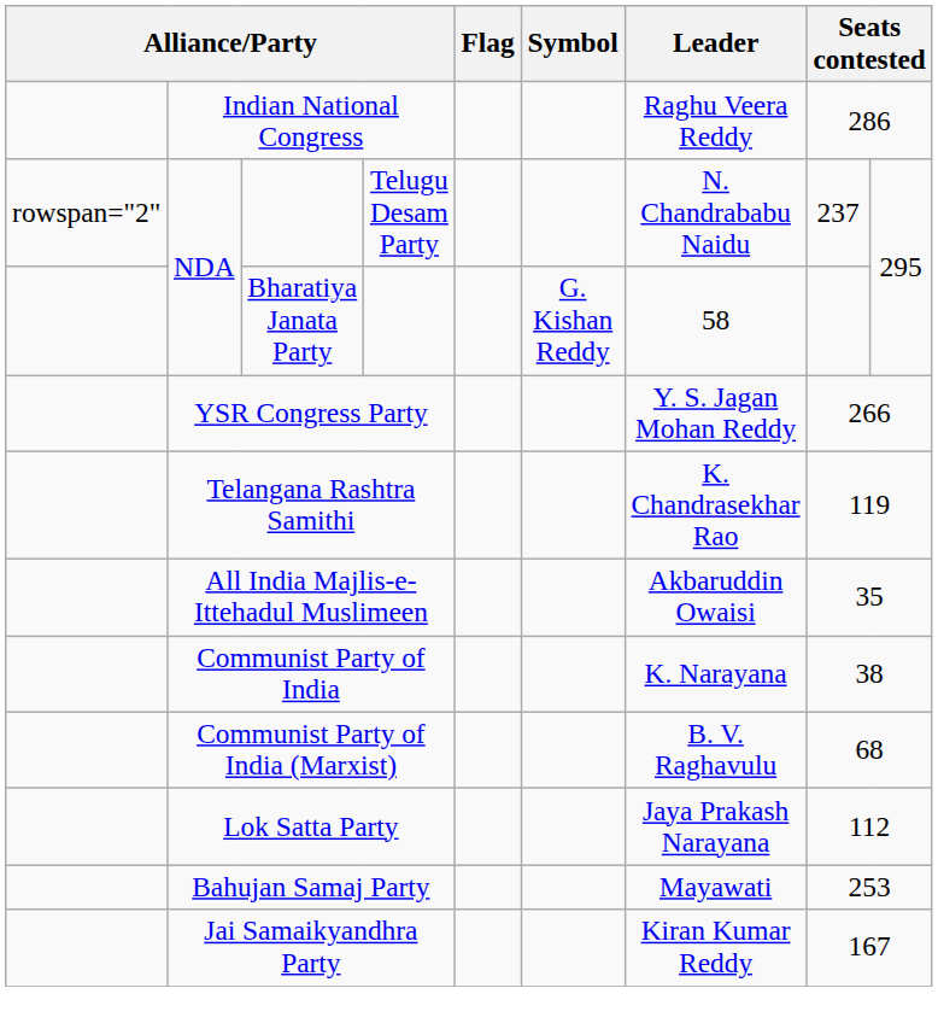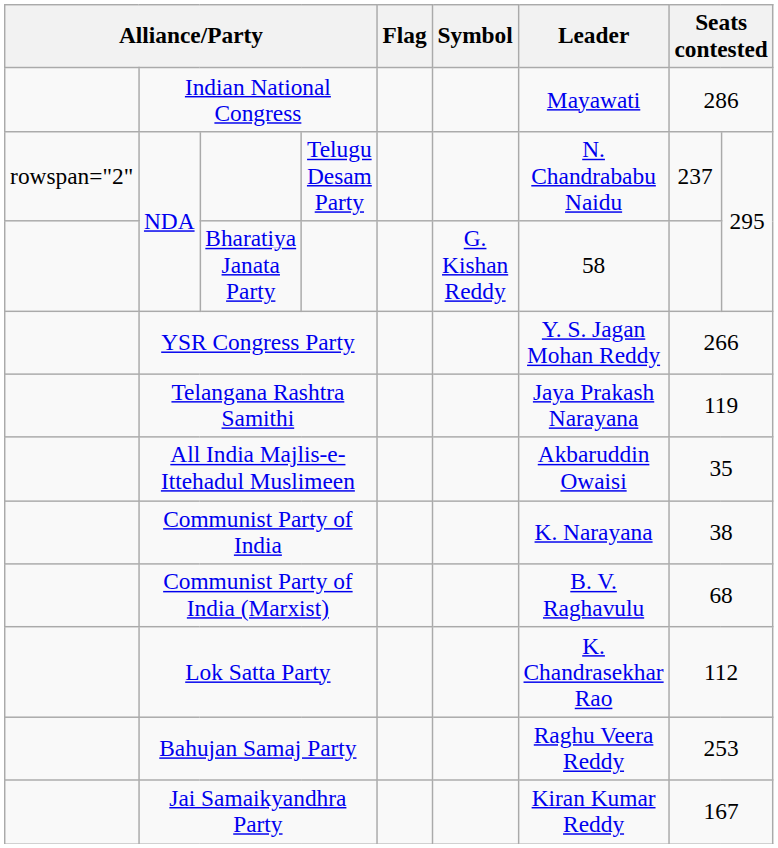Indian National Congress | Leader: Raghu Veera Reddy -> Mayawati
Telangana Rashtra Samithi | Leader: K. Chandrasekhar Rao -> Jaya Prakash Narayana
Lok Satta Party | Leader: Jaya Prakash Narayana -> K. Chandrasekhar Rao
Bahujan Samaj Party | Leader: Mayawati -> Raghu Veera Reddy
